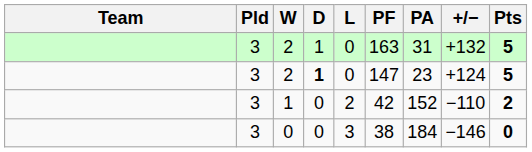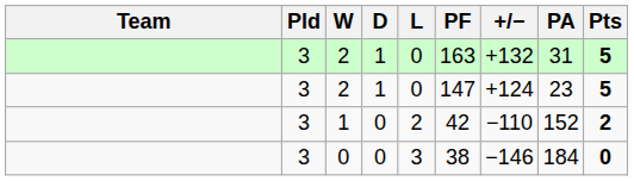columns swapped: PA <-> +/−
row 3 | D: bold -> normal
